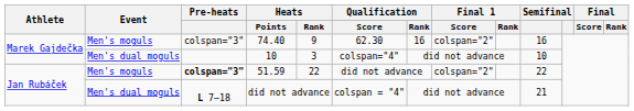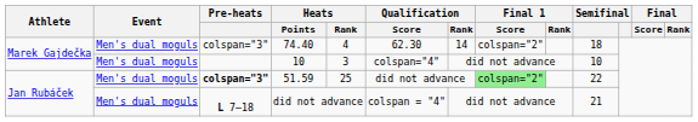74.40 | Event: Men's moguls -> Men's dual moguls
74.40 | Heats / Rank: 9 -> 4
74.40 | Qualification / Rank: 16 -> 14
74.40 | column 10: 16 -> 18
51.59 | Event: Men's moguls -> Men's dual moguls
51.59 | Heats / Rank: 22 -> 25
51.59 | Final 1 / Score: no background -> lightgreen background
